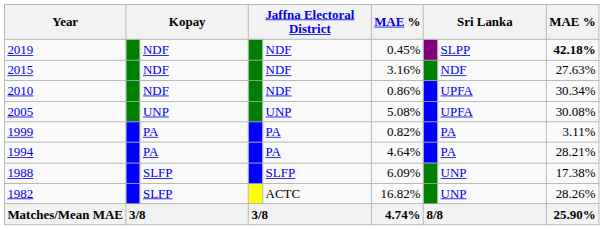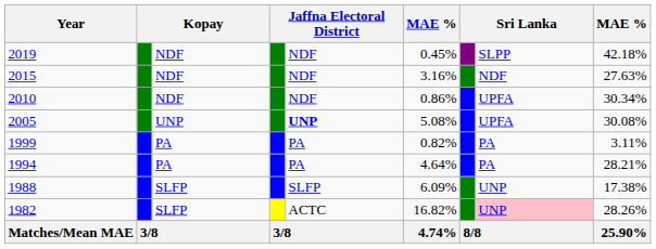2019 | column 9: bold -> normal
2005 | column 5: normal -> bold
1982 | column 8: no background -> pink background
